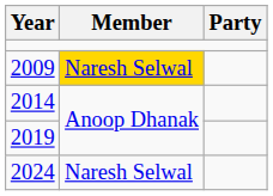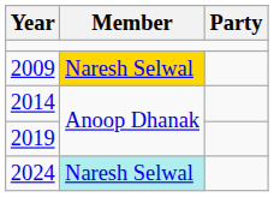2024 | Member: no background -> paleturquoise background
